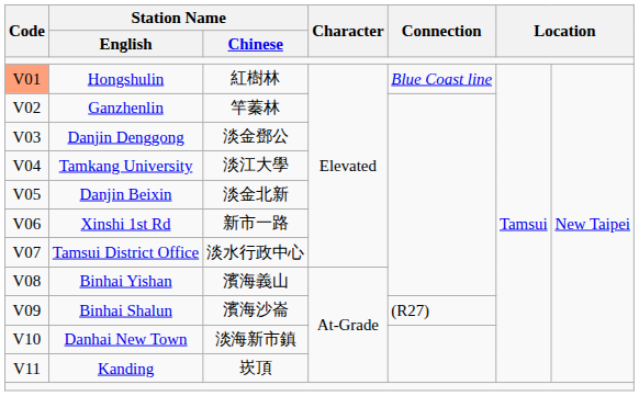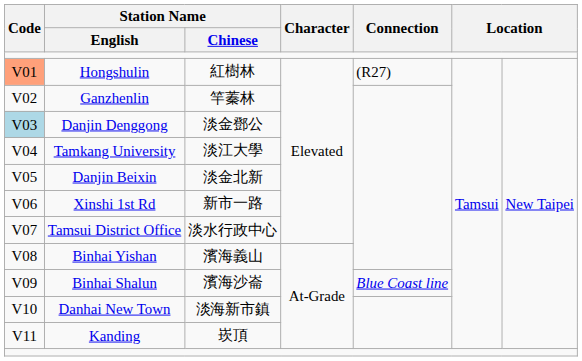Hongshulin | Connection: Blue Coast line -> (R27)
Danjin Denggong | Code: no background -> lightblue background
Binhai Shalun | Connection: (R27) -> Blue Coast line
